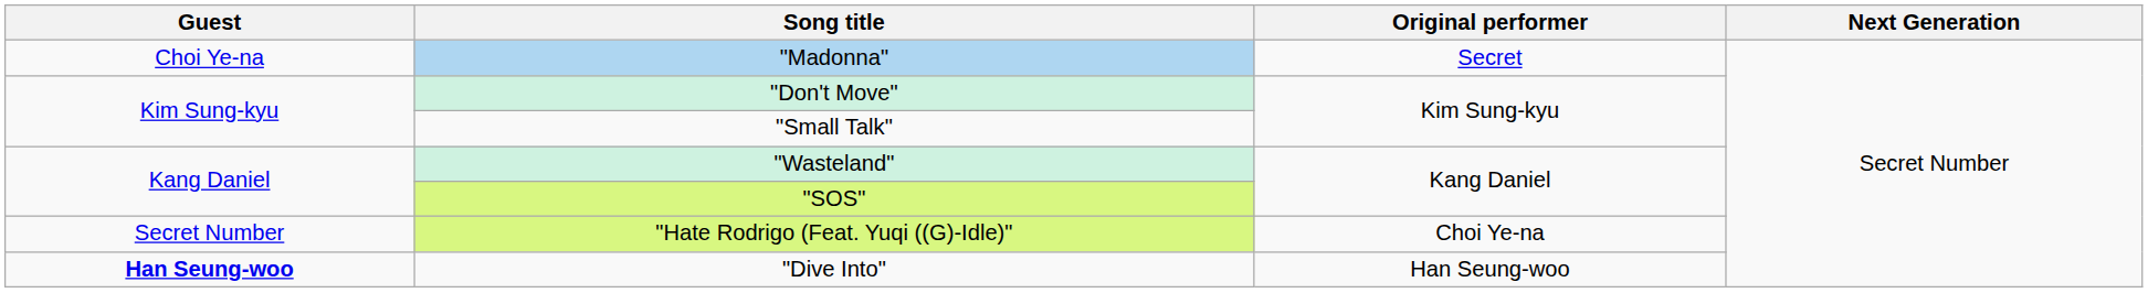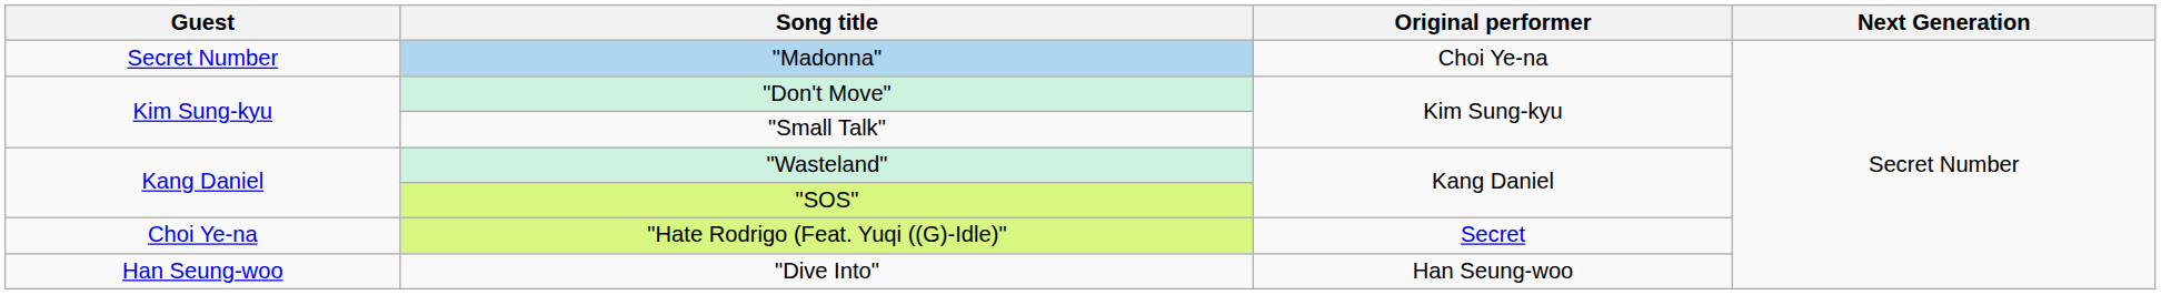"Madonna" | Guest: Choi Ye-na -> Secret Number
"Madonna" | Original performer: Secret -> Choi Ye-na
"Hate Rodrigo (Feat. Yuqi ((G)-Idle)" | Guest: Secret Number -> Choi Ye-na
"Hate Rodrigo (Feat. Yuqi ((G)-Idle)" | Original performer: Choi Ye-na -> Secret
"Dive Into" | Guest: bold -> normal
